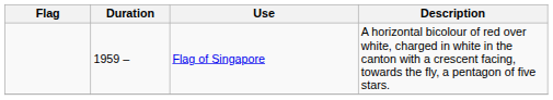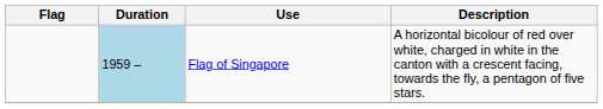Flag of Singapore | Duration: no background -> lightblue background
